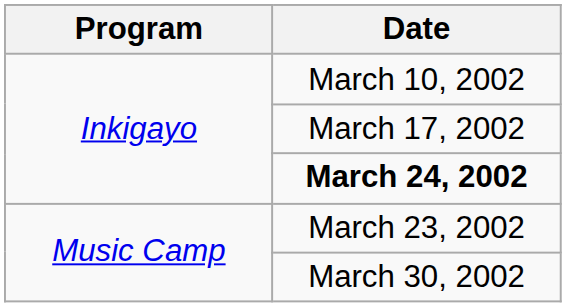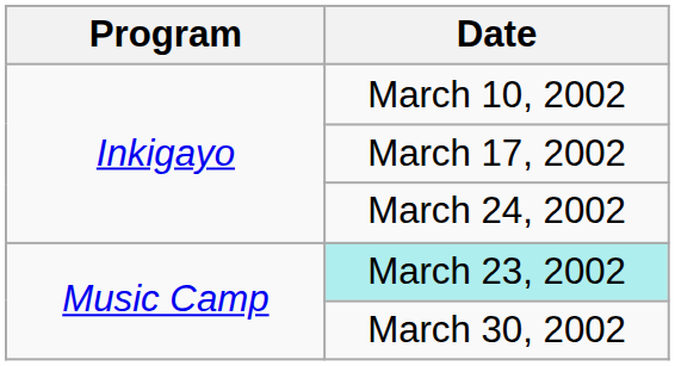March 24, 2002 | Date: bold -> normal
March 23, 2002 | Date: no background -> paleturquoise background
